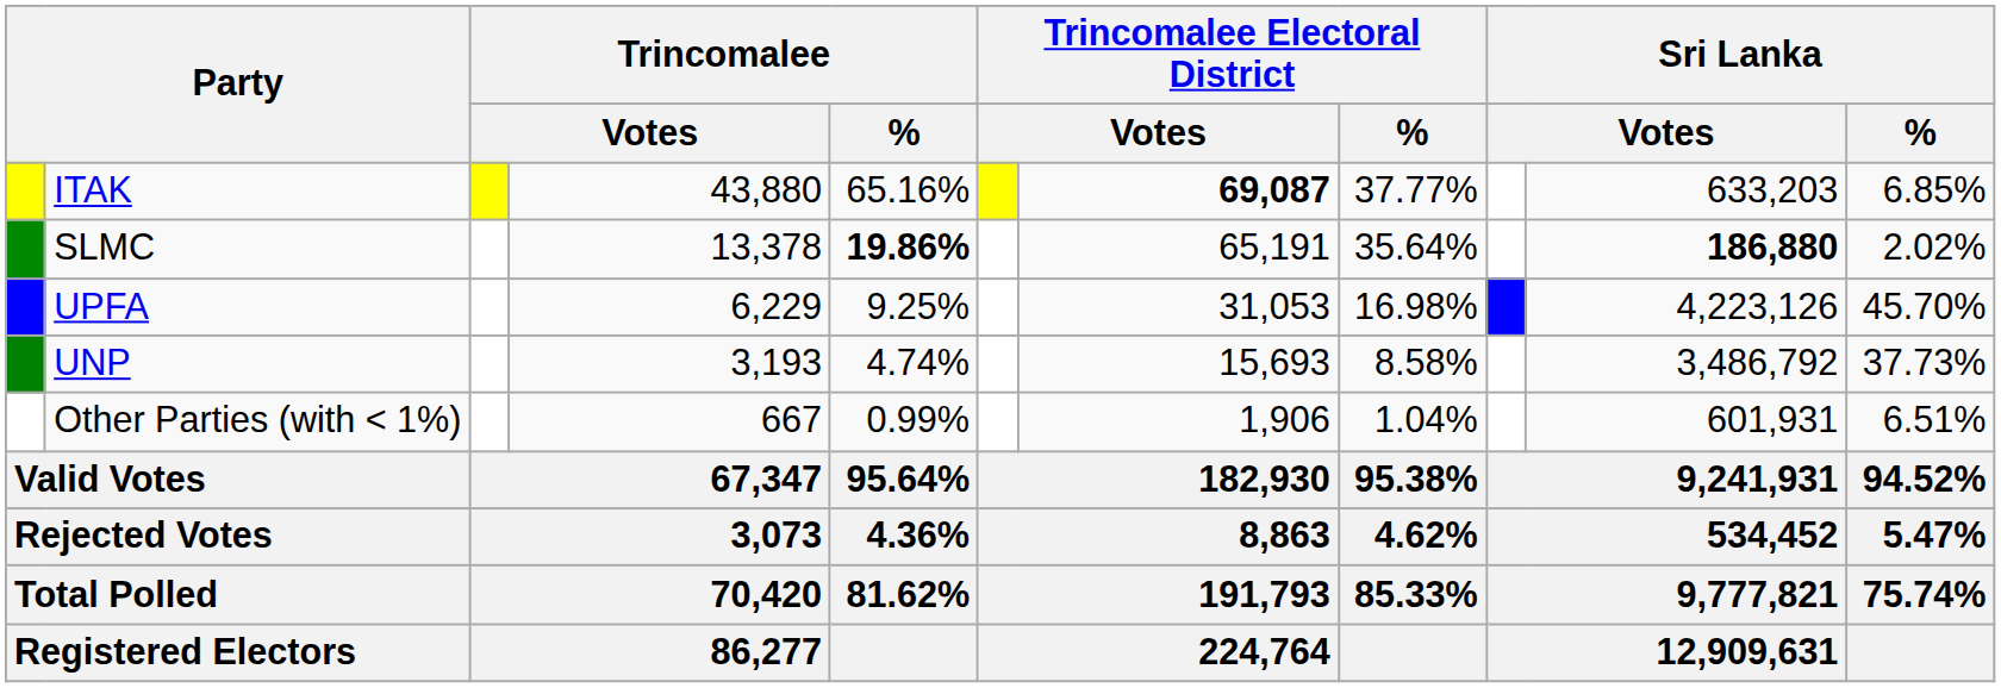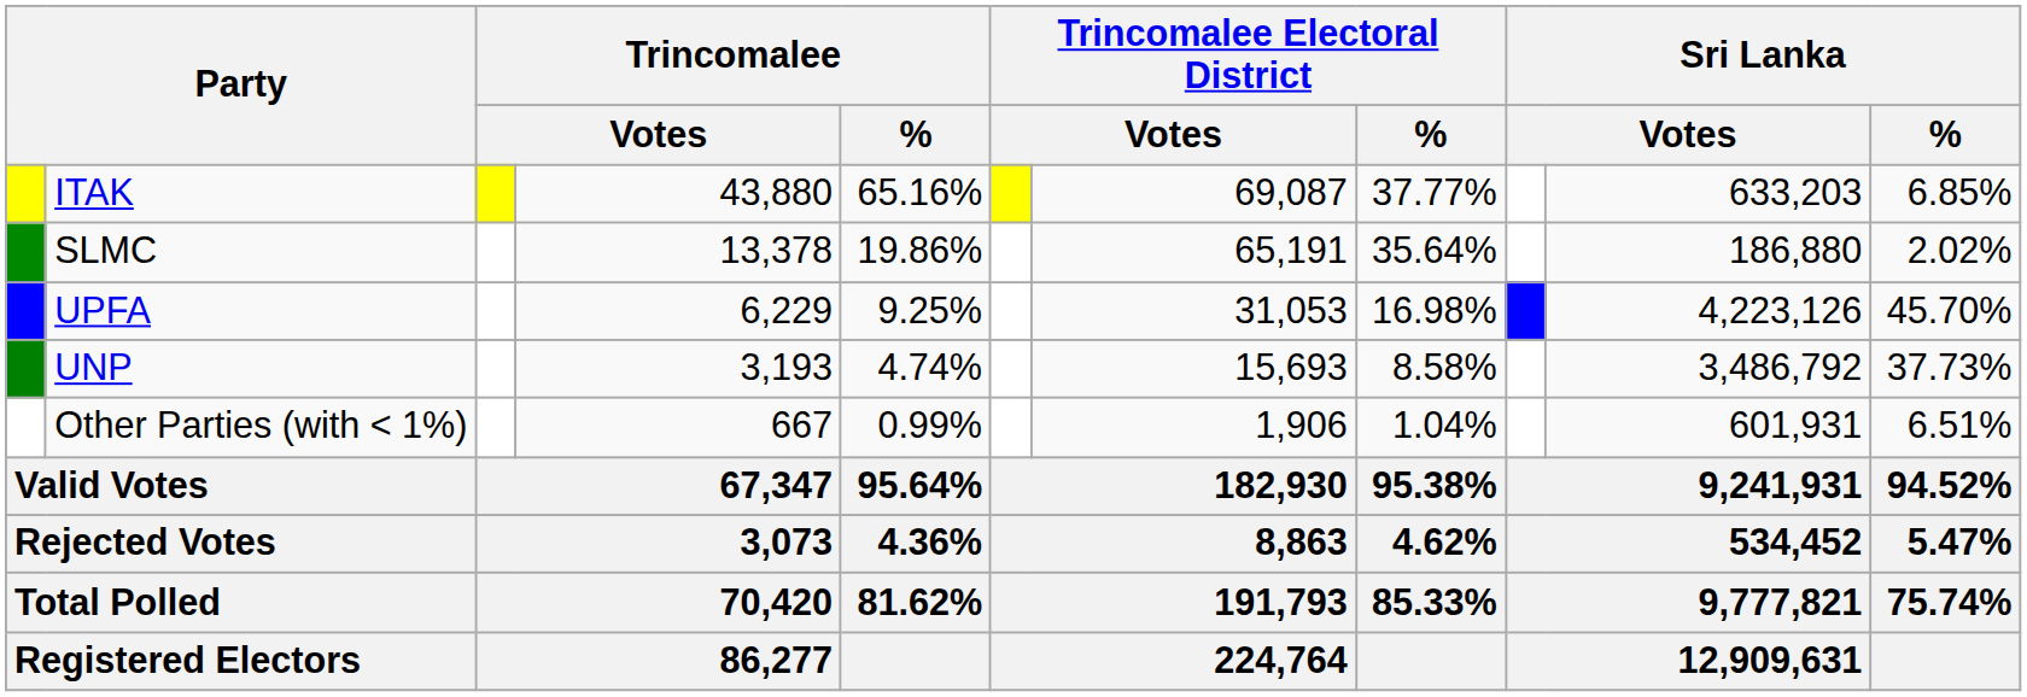ITAK | column 7: bold -> normal
SLMC | Trincomalee / %: bold -> normal
SLMC | column 10: bold -> normal
